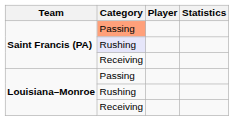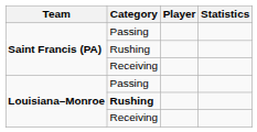Saint Francis (PA) / Passing | Category: lightsalmon background -> no background
Saint Francis (PA) / Rushing | Category: lavender background -> no background
Louisiana–Monroe / Rushing | Category: normal -> bold
